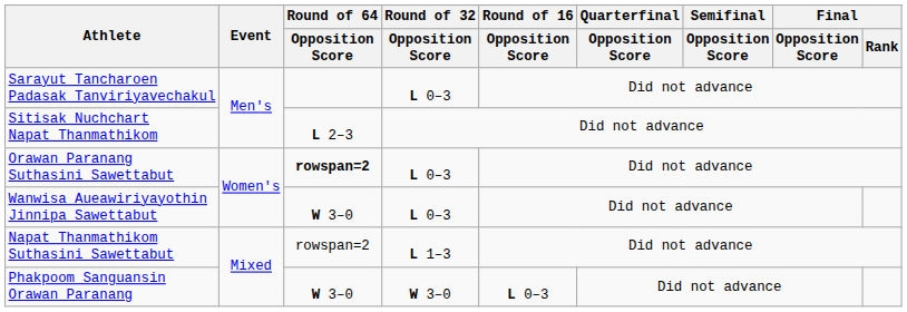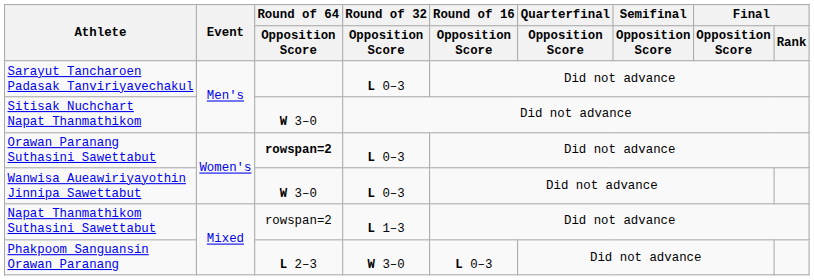Sitisak Nuchchart Napat Thanmathikom | Round of 64 / Opposition Score: L 2–3 -> W 3–0
Phakpoom Sanguansin Orawan Paranang | Round of 64 / Opposition Score: W 3–0 -> L 2–3
